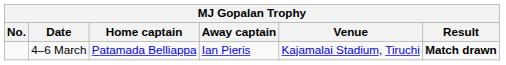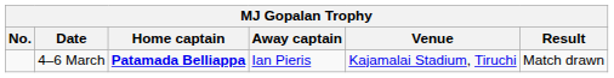4–6 March | Home captain: normal -> bold
4–6 March | Result: bold -> normal
